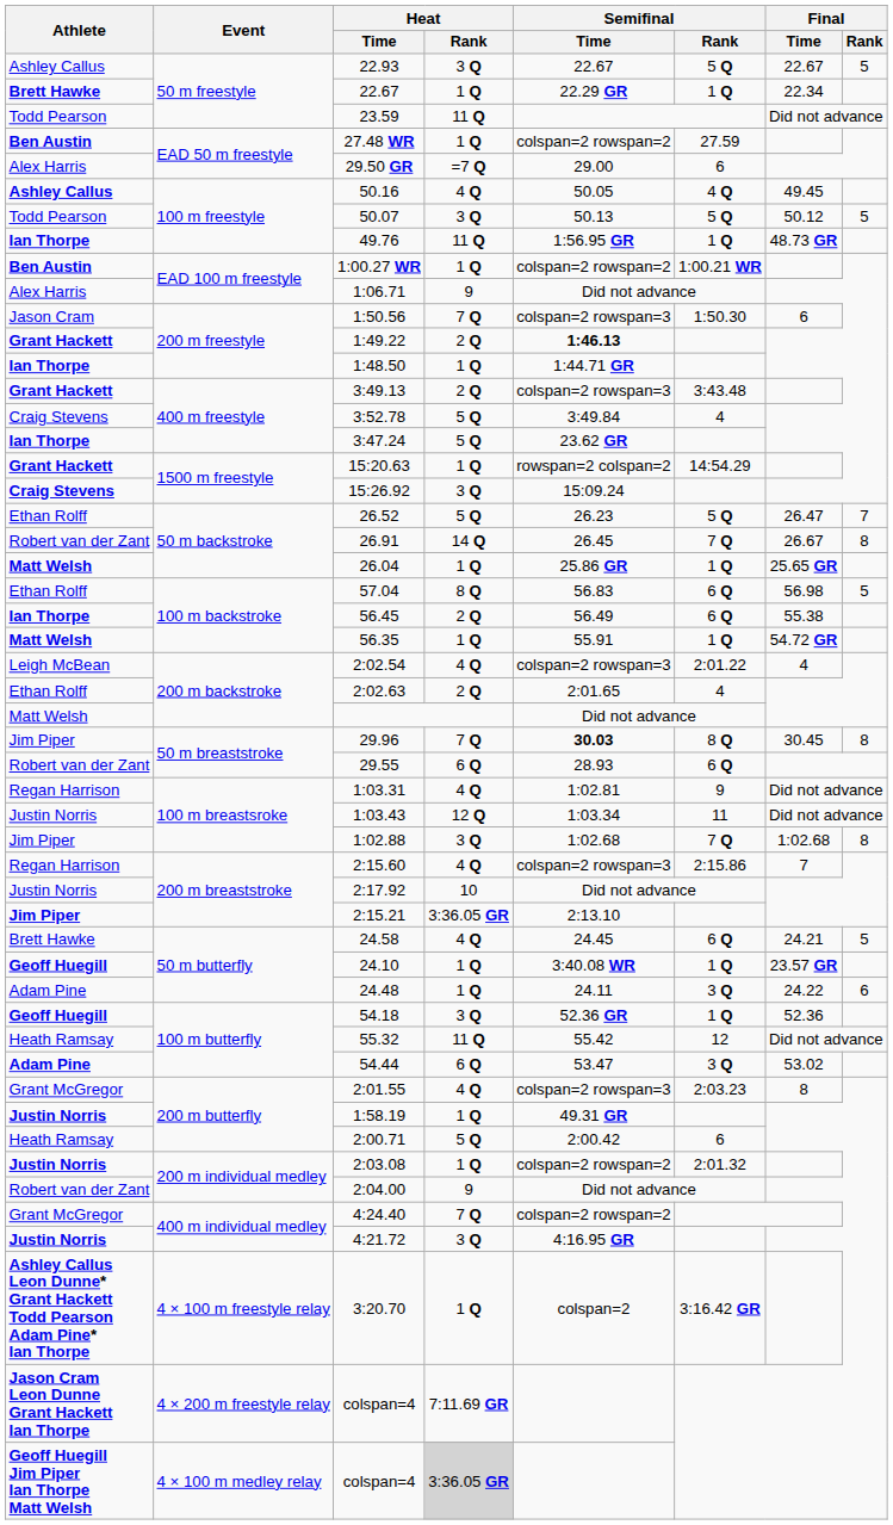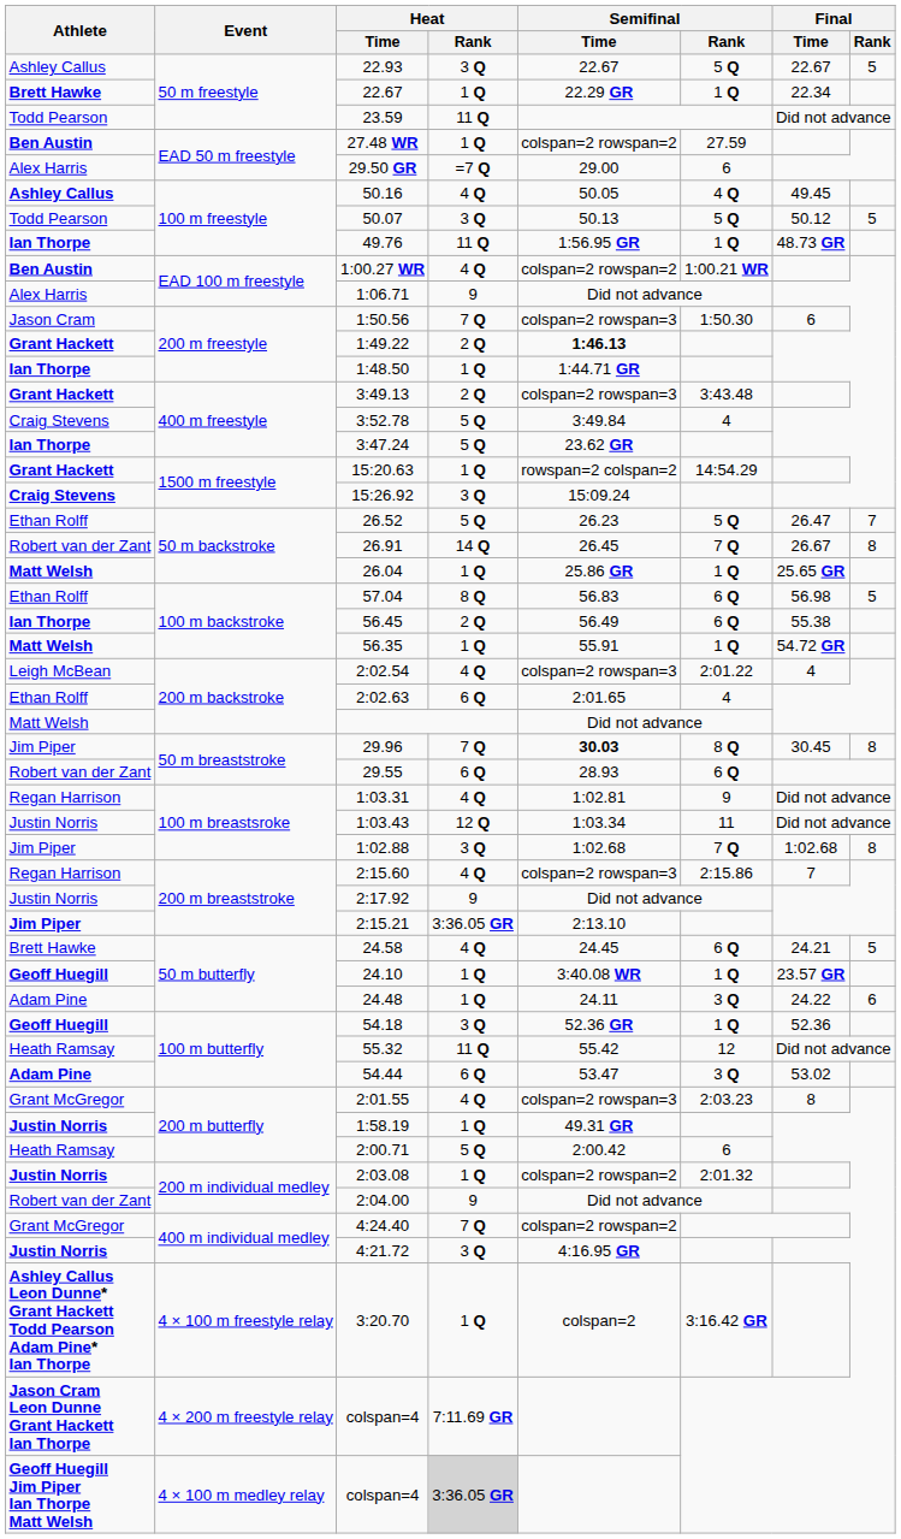1:00.27 WR | Heat / Rank: 1 Q -> 4 Q
2:02.63 | Heat / Rank: 2 Q -> 6 Q
2:17.92 | Heat / Rank: 10 -> 9
